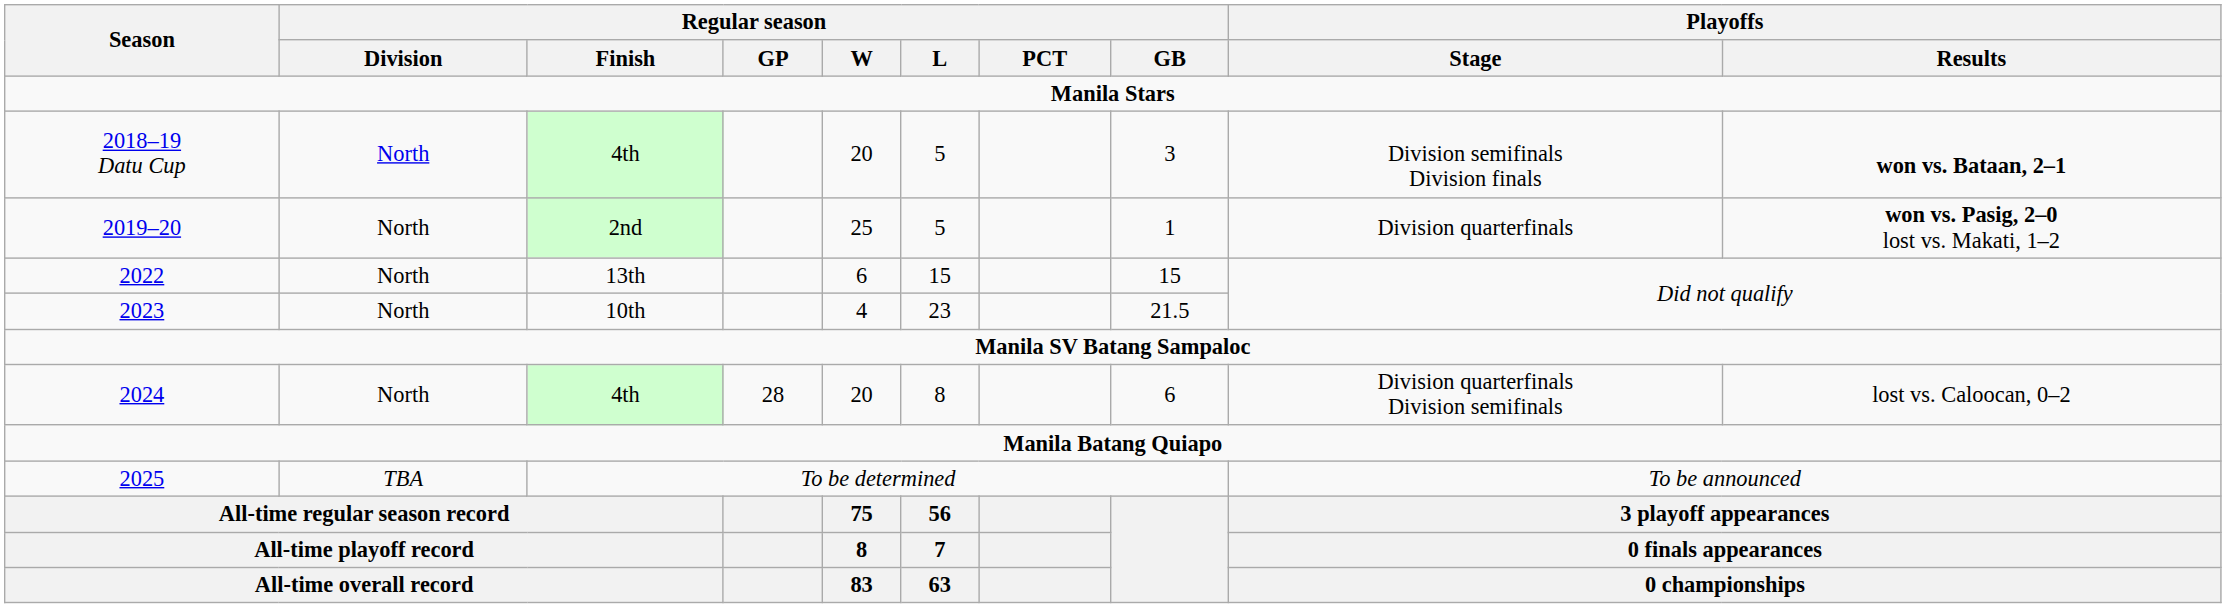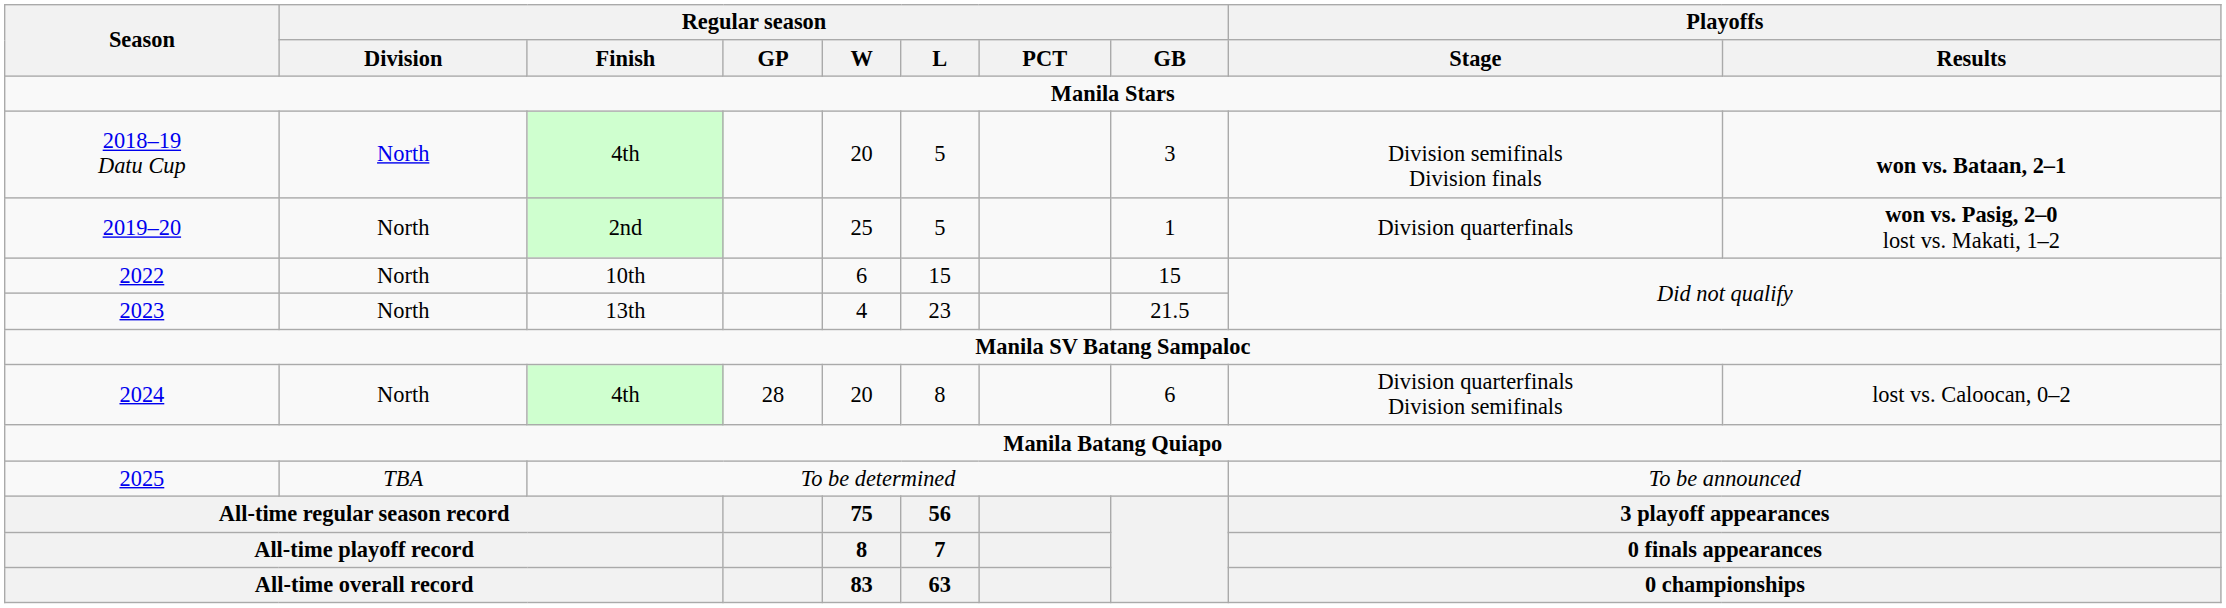2022 | Regular season / Finish: 13th -> 10th
2023 | Regular season / Finish: 10th -> 13th
